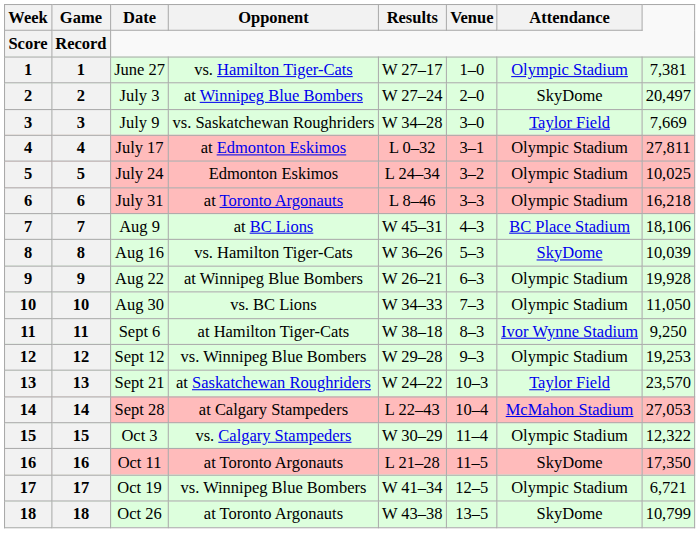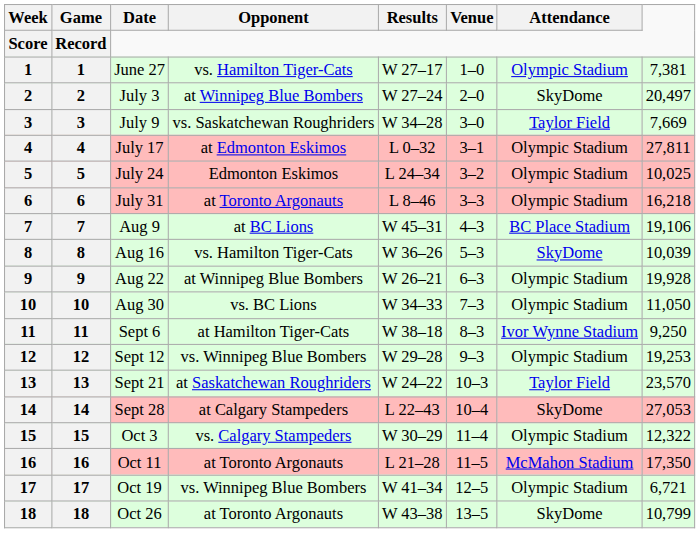Aug 9 | column 8: 18,106 -> 19,106
Sept 28 | Attendance: McMahon Stadium -> SkyDome
Oct 11 | Attendance: SkyDome -> McMahon Stadium
